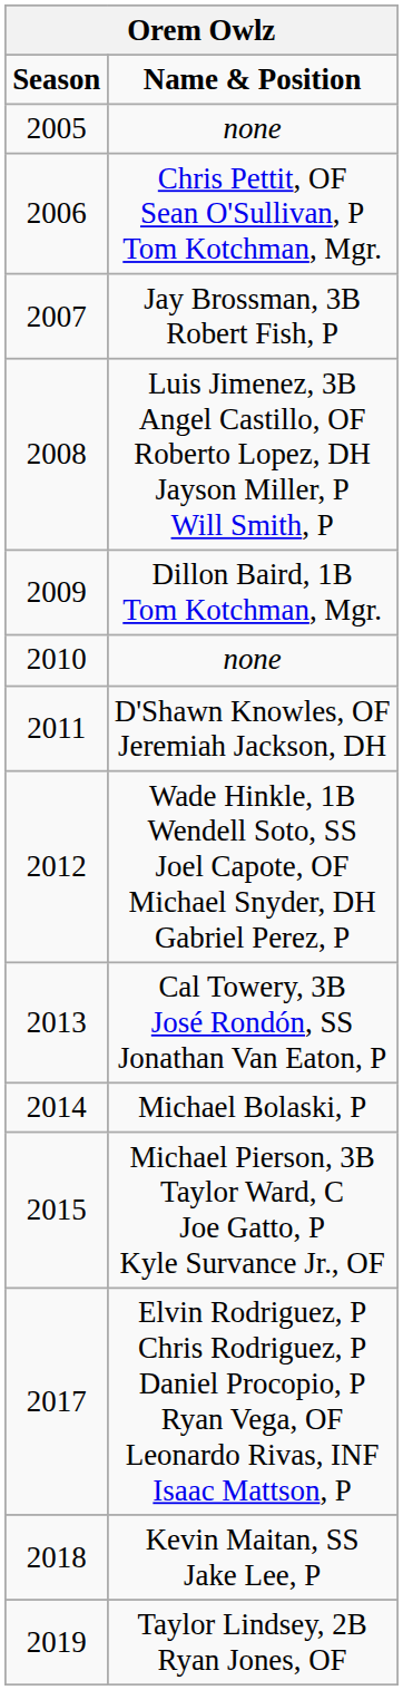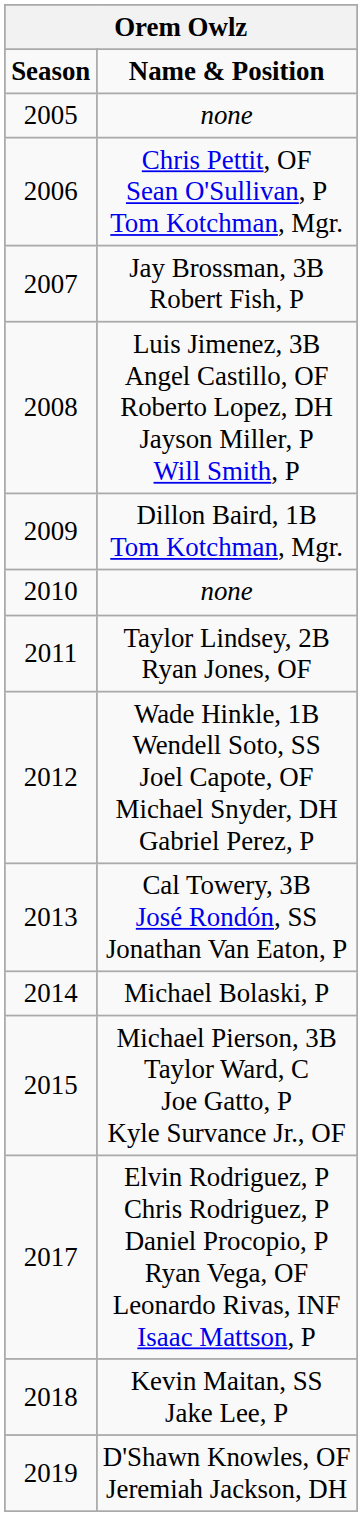row 9 | Name & Position: D'Shawn Knowles, OF Jeremiah Jackson, DH -> Taylor Lindsey, 2B Ryan Jones, OF
row 16 | Name & Position: Taylor Lindsey, 2B Ryan Jones, OF -> D'Shawn Knowles, OF Jeremiah Jackson, DH
